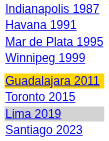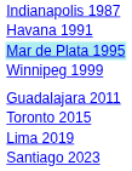Mar de Plata 1995 | column 1: no background -> paleturquoise background
Guadalajara 2011 | column 1: gold background -> no background
Lima 2019 | column 1: lightgrey background -> no background
